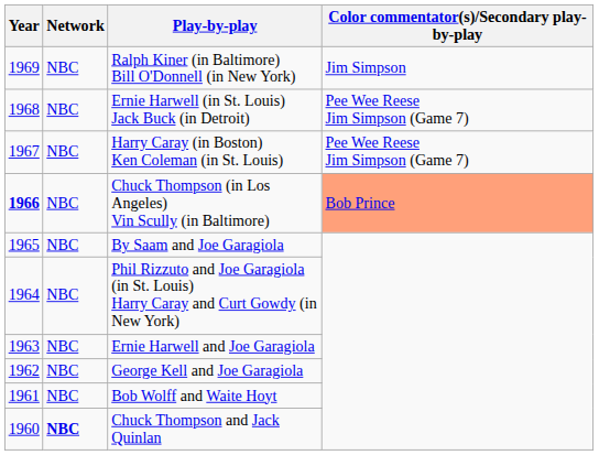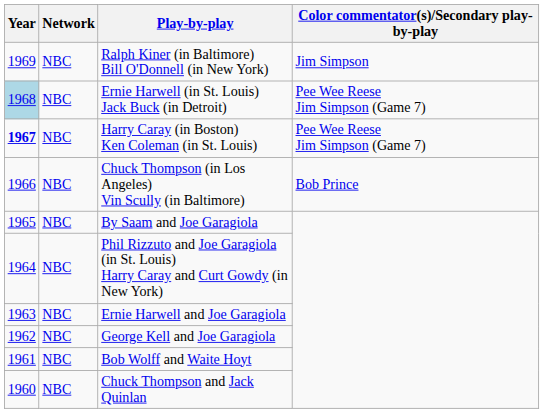Ernie Harwell (in St. Louis) Jack Buck (in Detroit) | Year: no background -> lightblue background
Harry Caray (in Boston) Ken Coleman (in St. Louis) | Year: normal -> bold
Chuck Thompson (in Los Angeles) Vin Scully (in Baltimore) | Year: bold -> normal
Chuck Thompson (in Los Angeles) Vin Scully (in Baltimore) | Color commentator(s)/Secondary play-by-play: lightsalmon background -> no background
Chuck Thompson and Jack Quinlan | Network: bold -> normal
